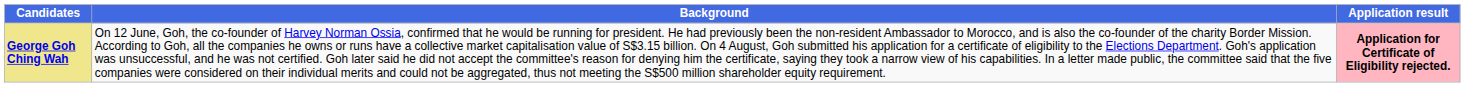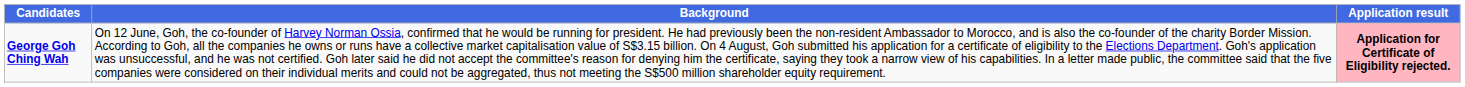row 2 | Candidates: khaki background -> no background
